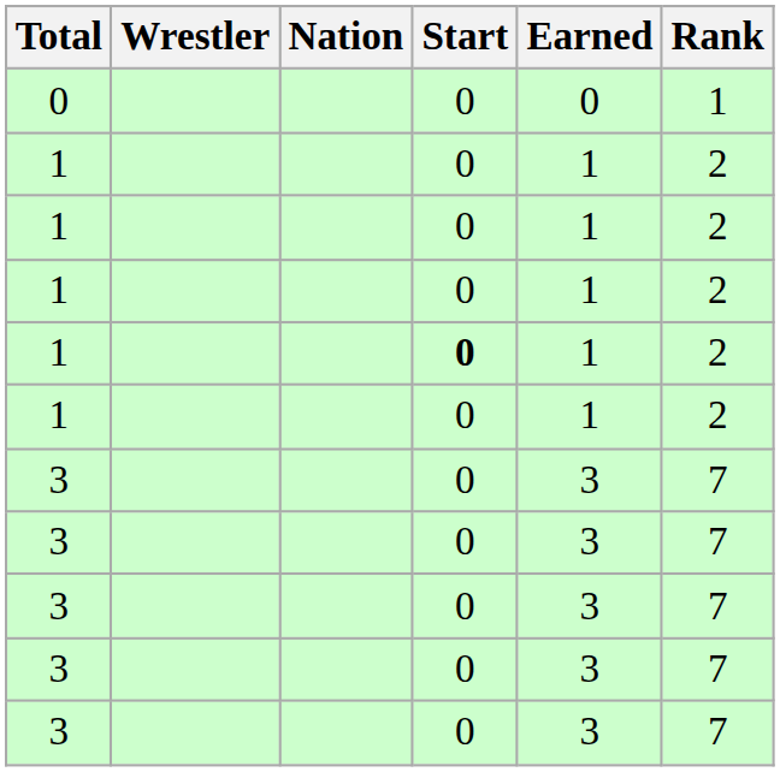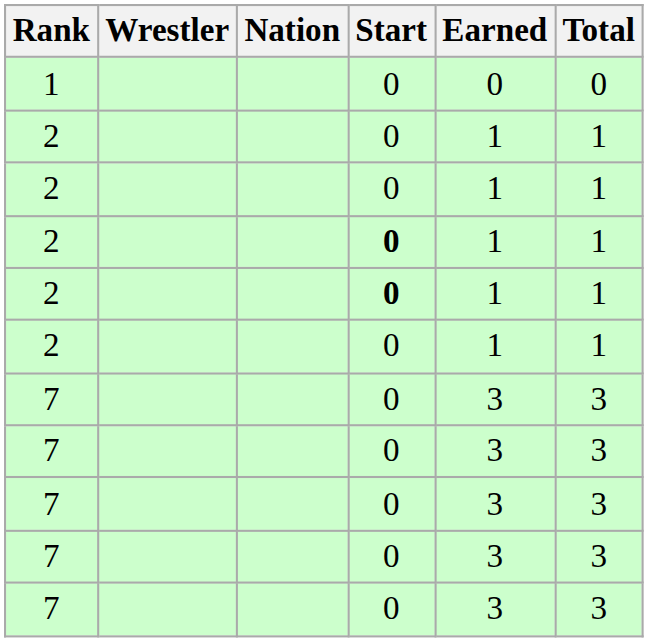columns swapped: Rank <-> Total
row 5 | Start: normal -> bold
